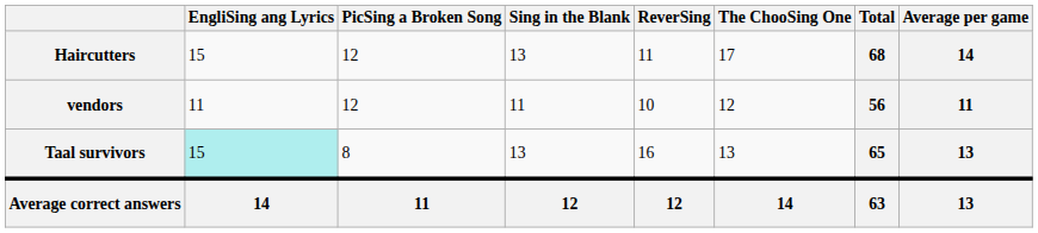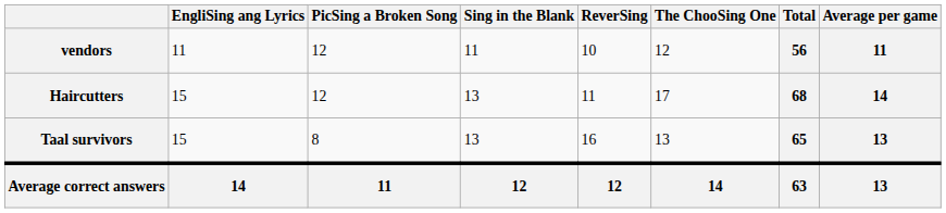rows swapped: Haircutters <-> vendors
Taal survivors | EngliSing ang Lyrics: paleturquoise background -> no background
